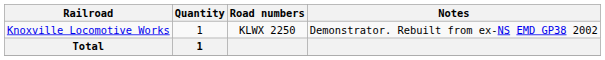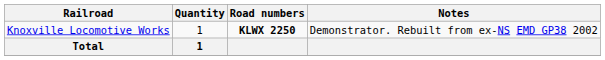Knoxville Locomotive Works | Road numbers: normal -> bold
